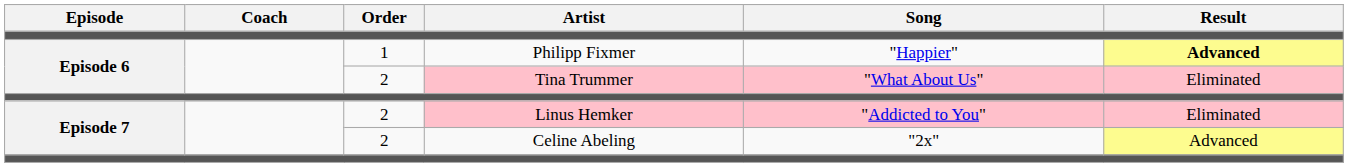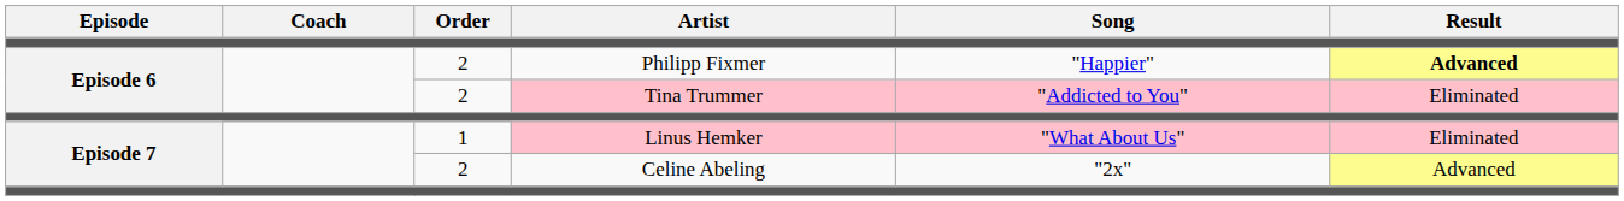Philipp Fixmer | Order: 1 -> 2
Tina Trummer | Song: "What About Us" -> "Addicted to You"
Linus Hemker | Order: 2 -> 1
Linus Hemker | Song: "Addicted to You" -> "What About Us"
